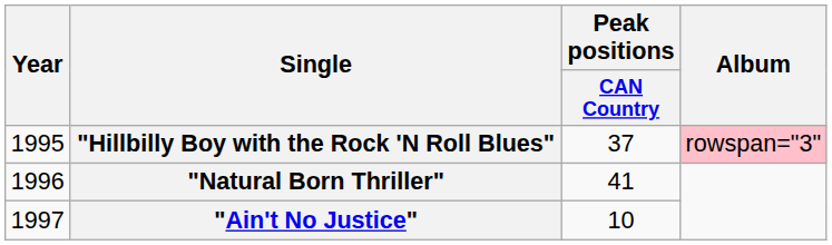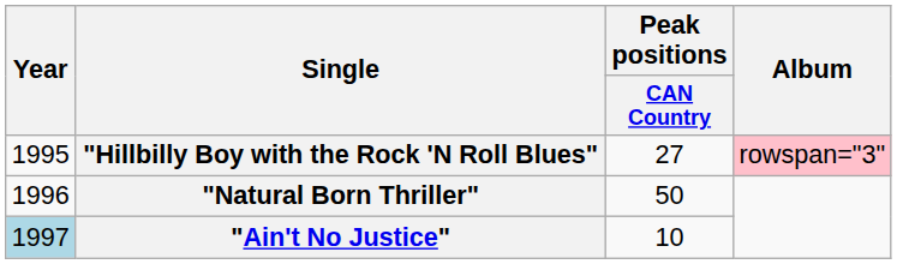"Hillbilly Boy with the Rock 'N Roll Blues" | Peak positions / CAN Country: 37 -> 27
"Natural Born Thriller" | Peak positions / CAN Country: 41 -> 50
"Ain't No Justice" | Year: no background -> lightblue background
